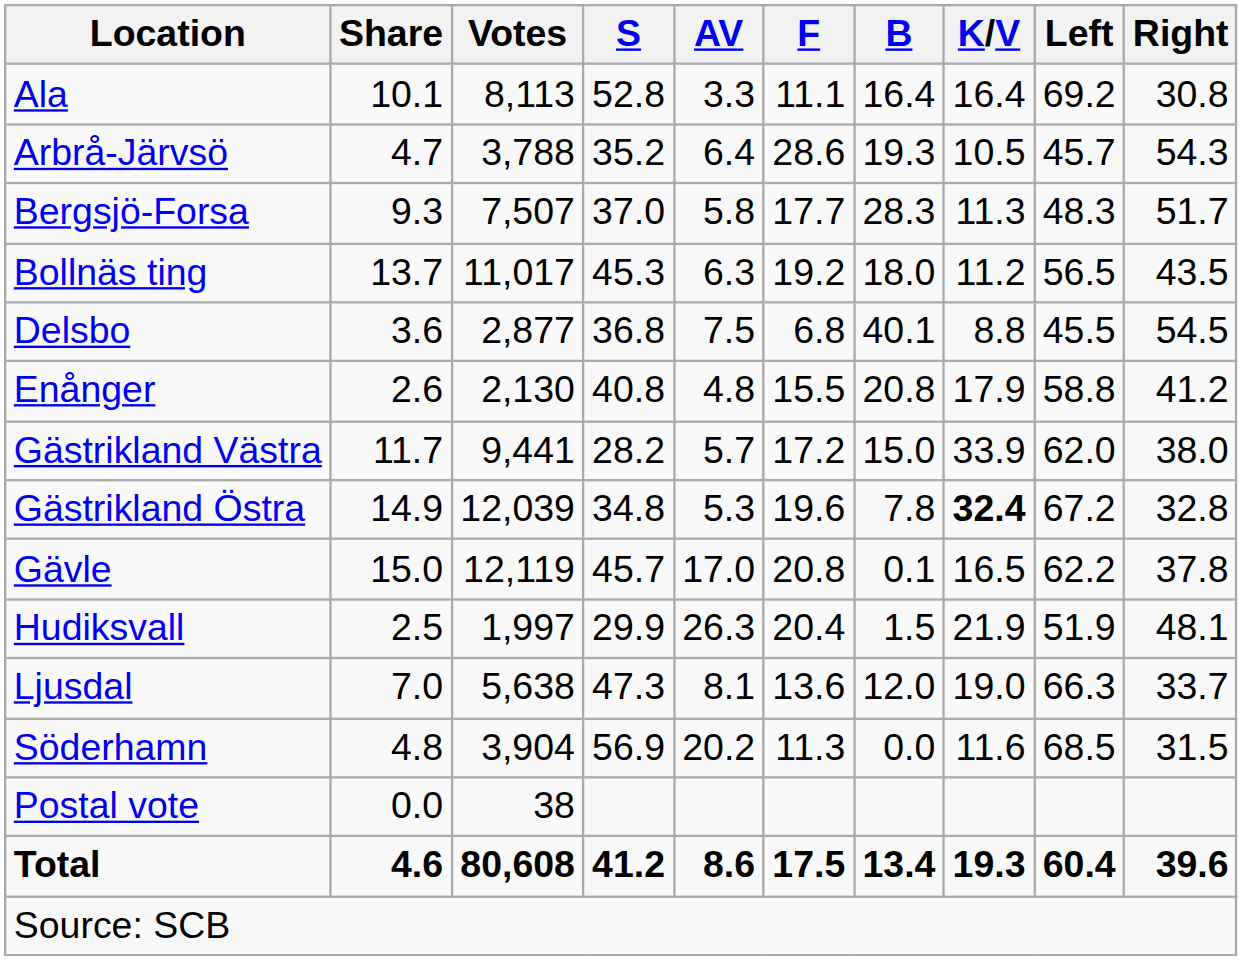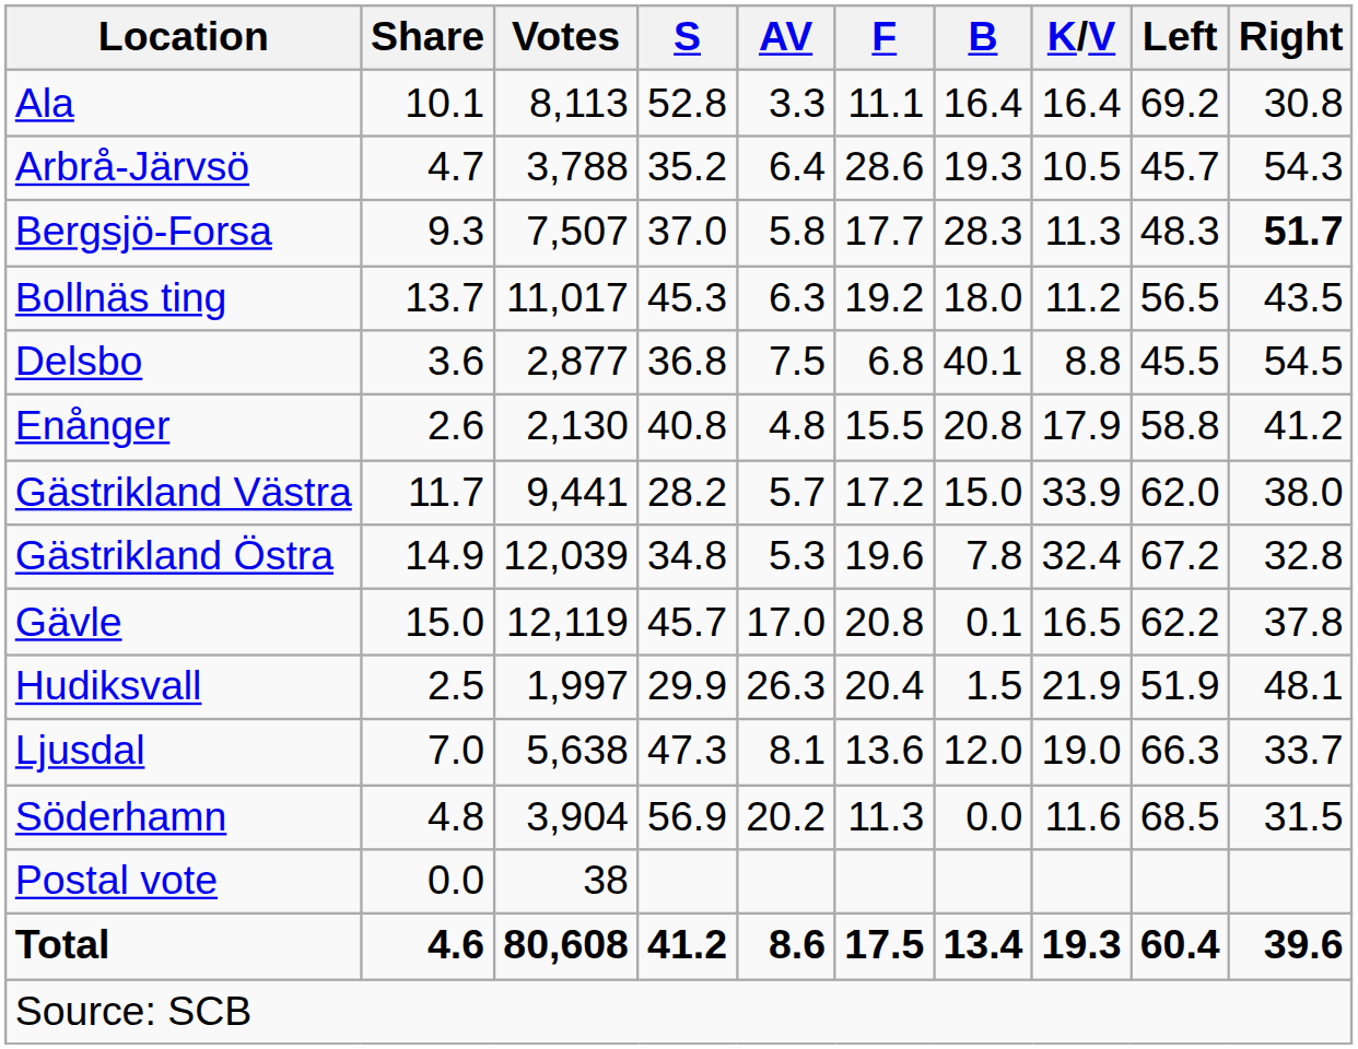Bergsjö-Forsa | Right: normal -> bold
Gästrikland Östra | K/V: bold -> normal
